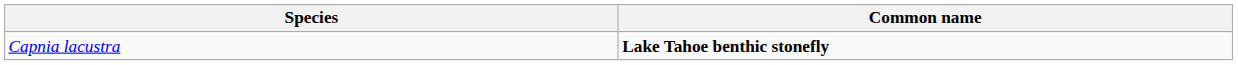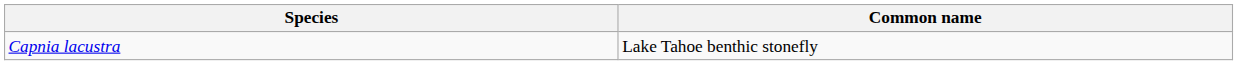Capnia lacustra | Common name: bold -> normal
